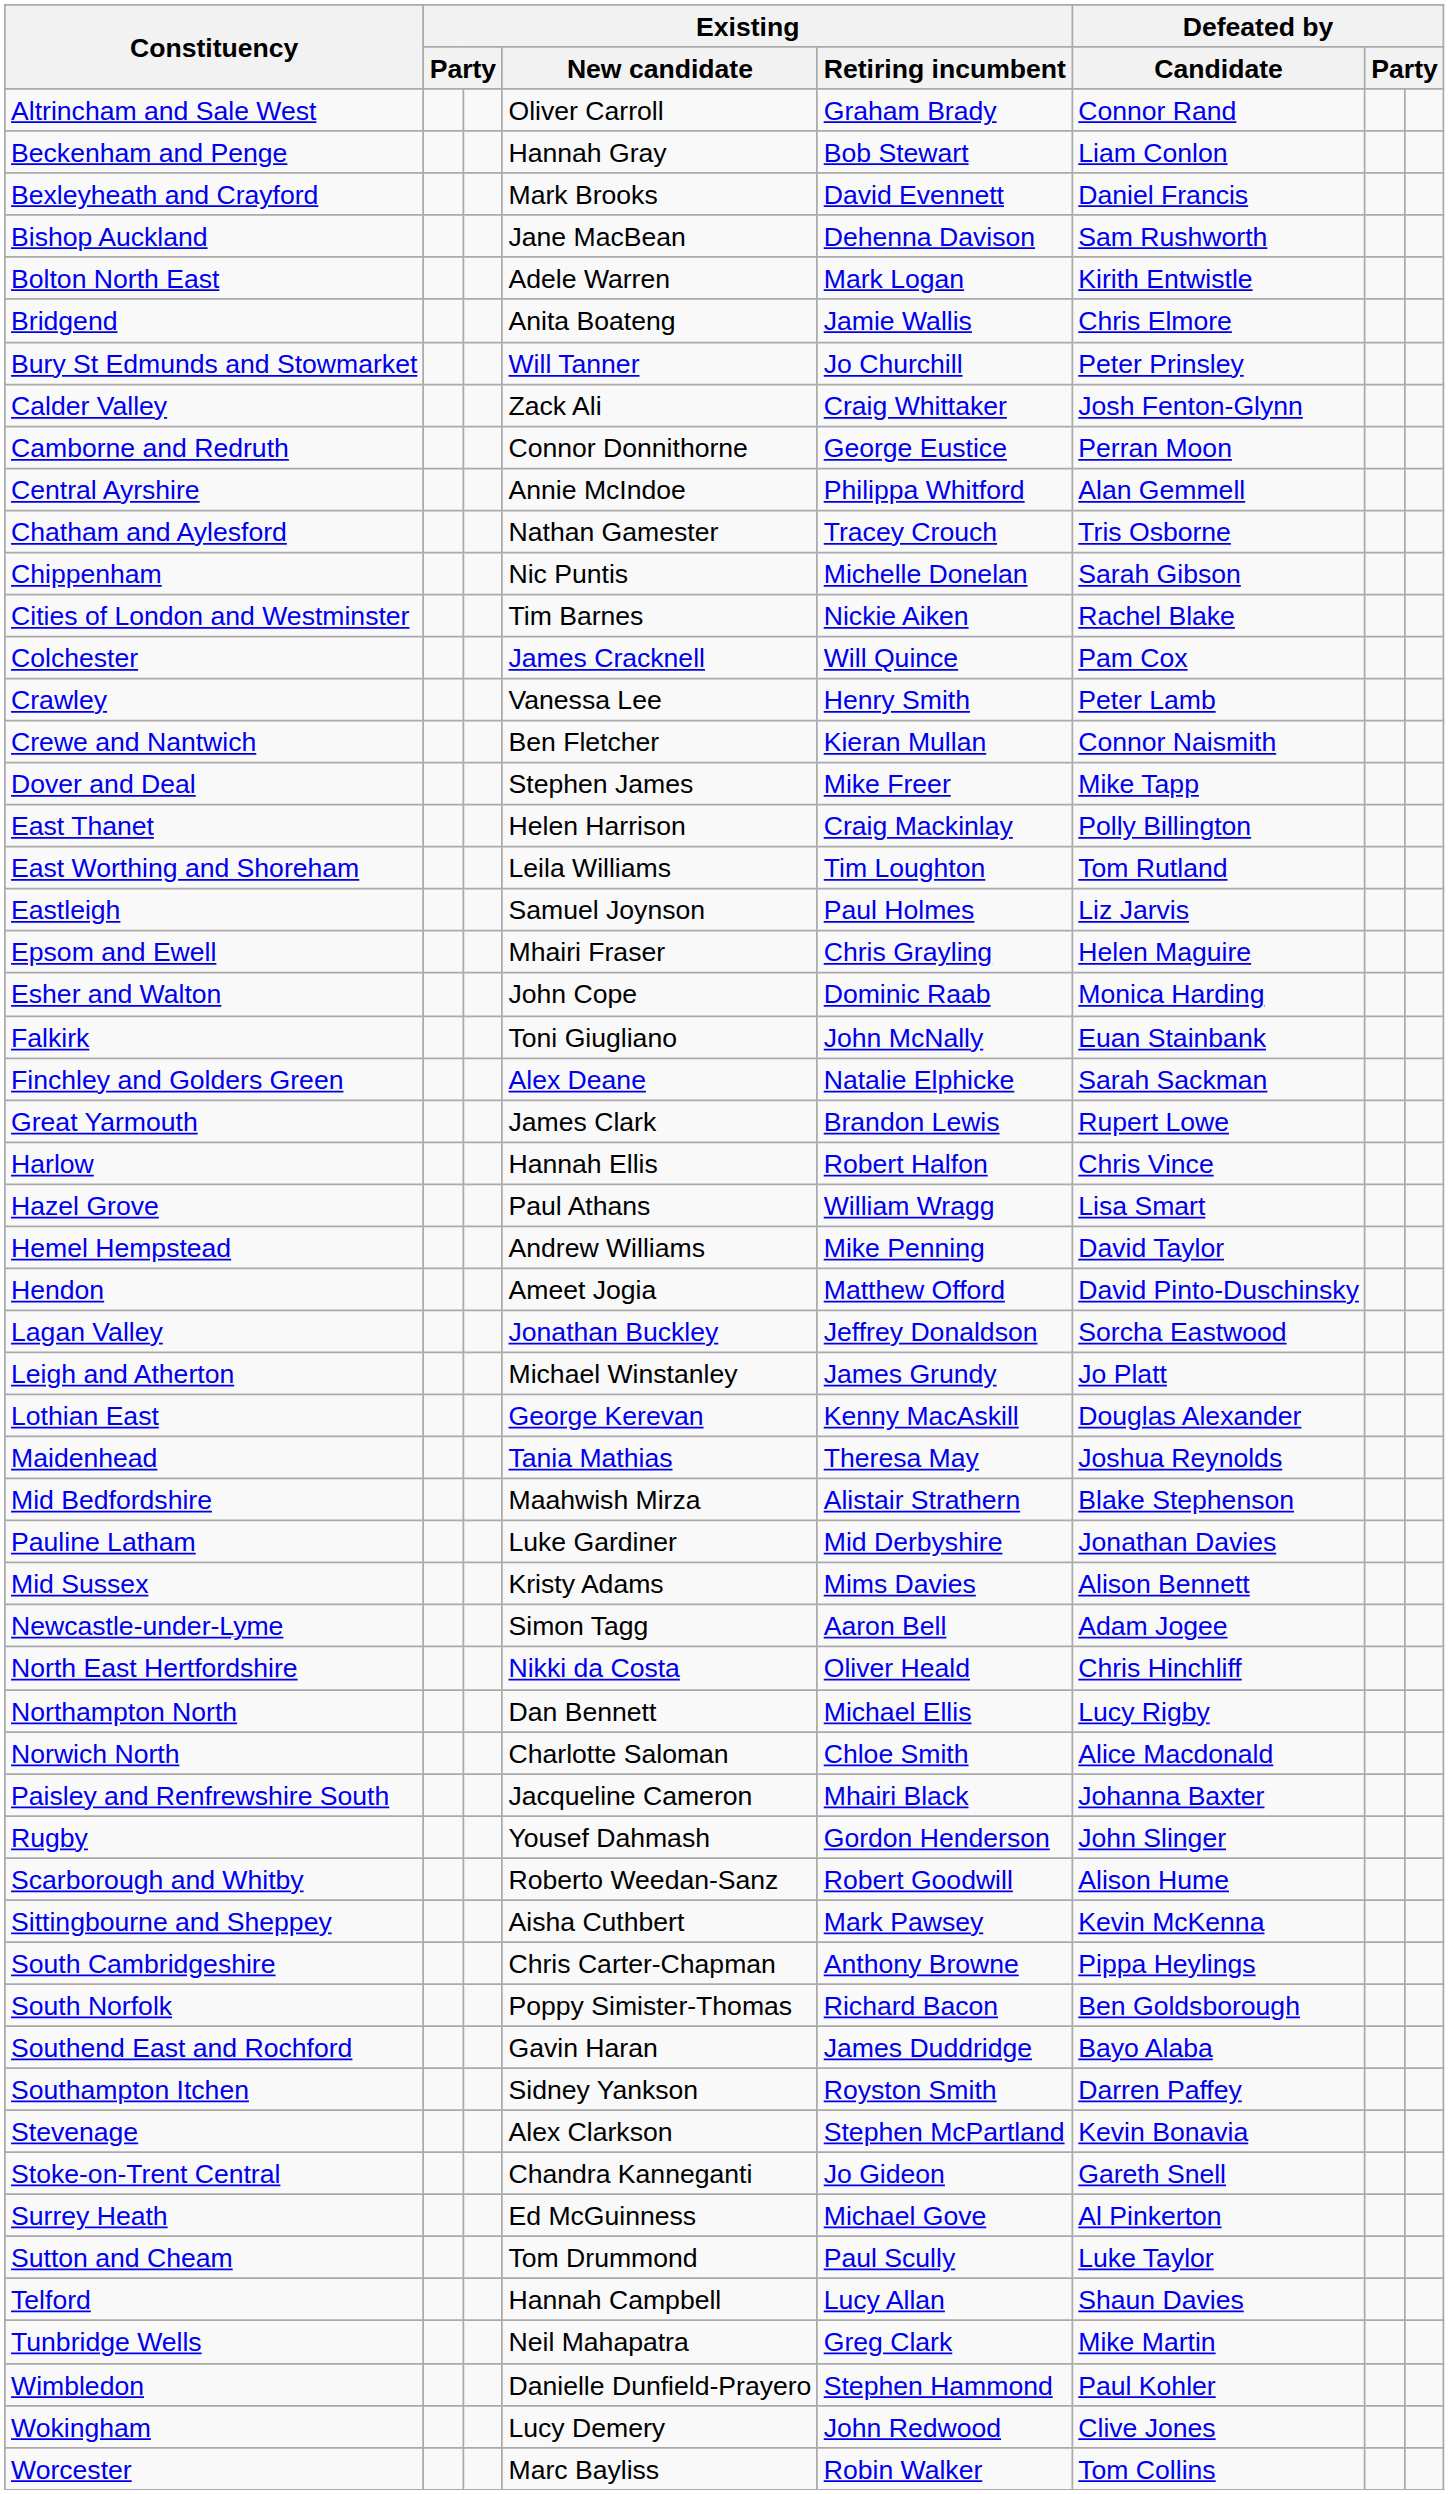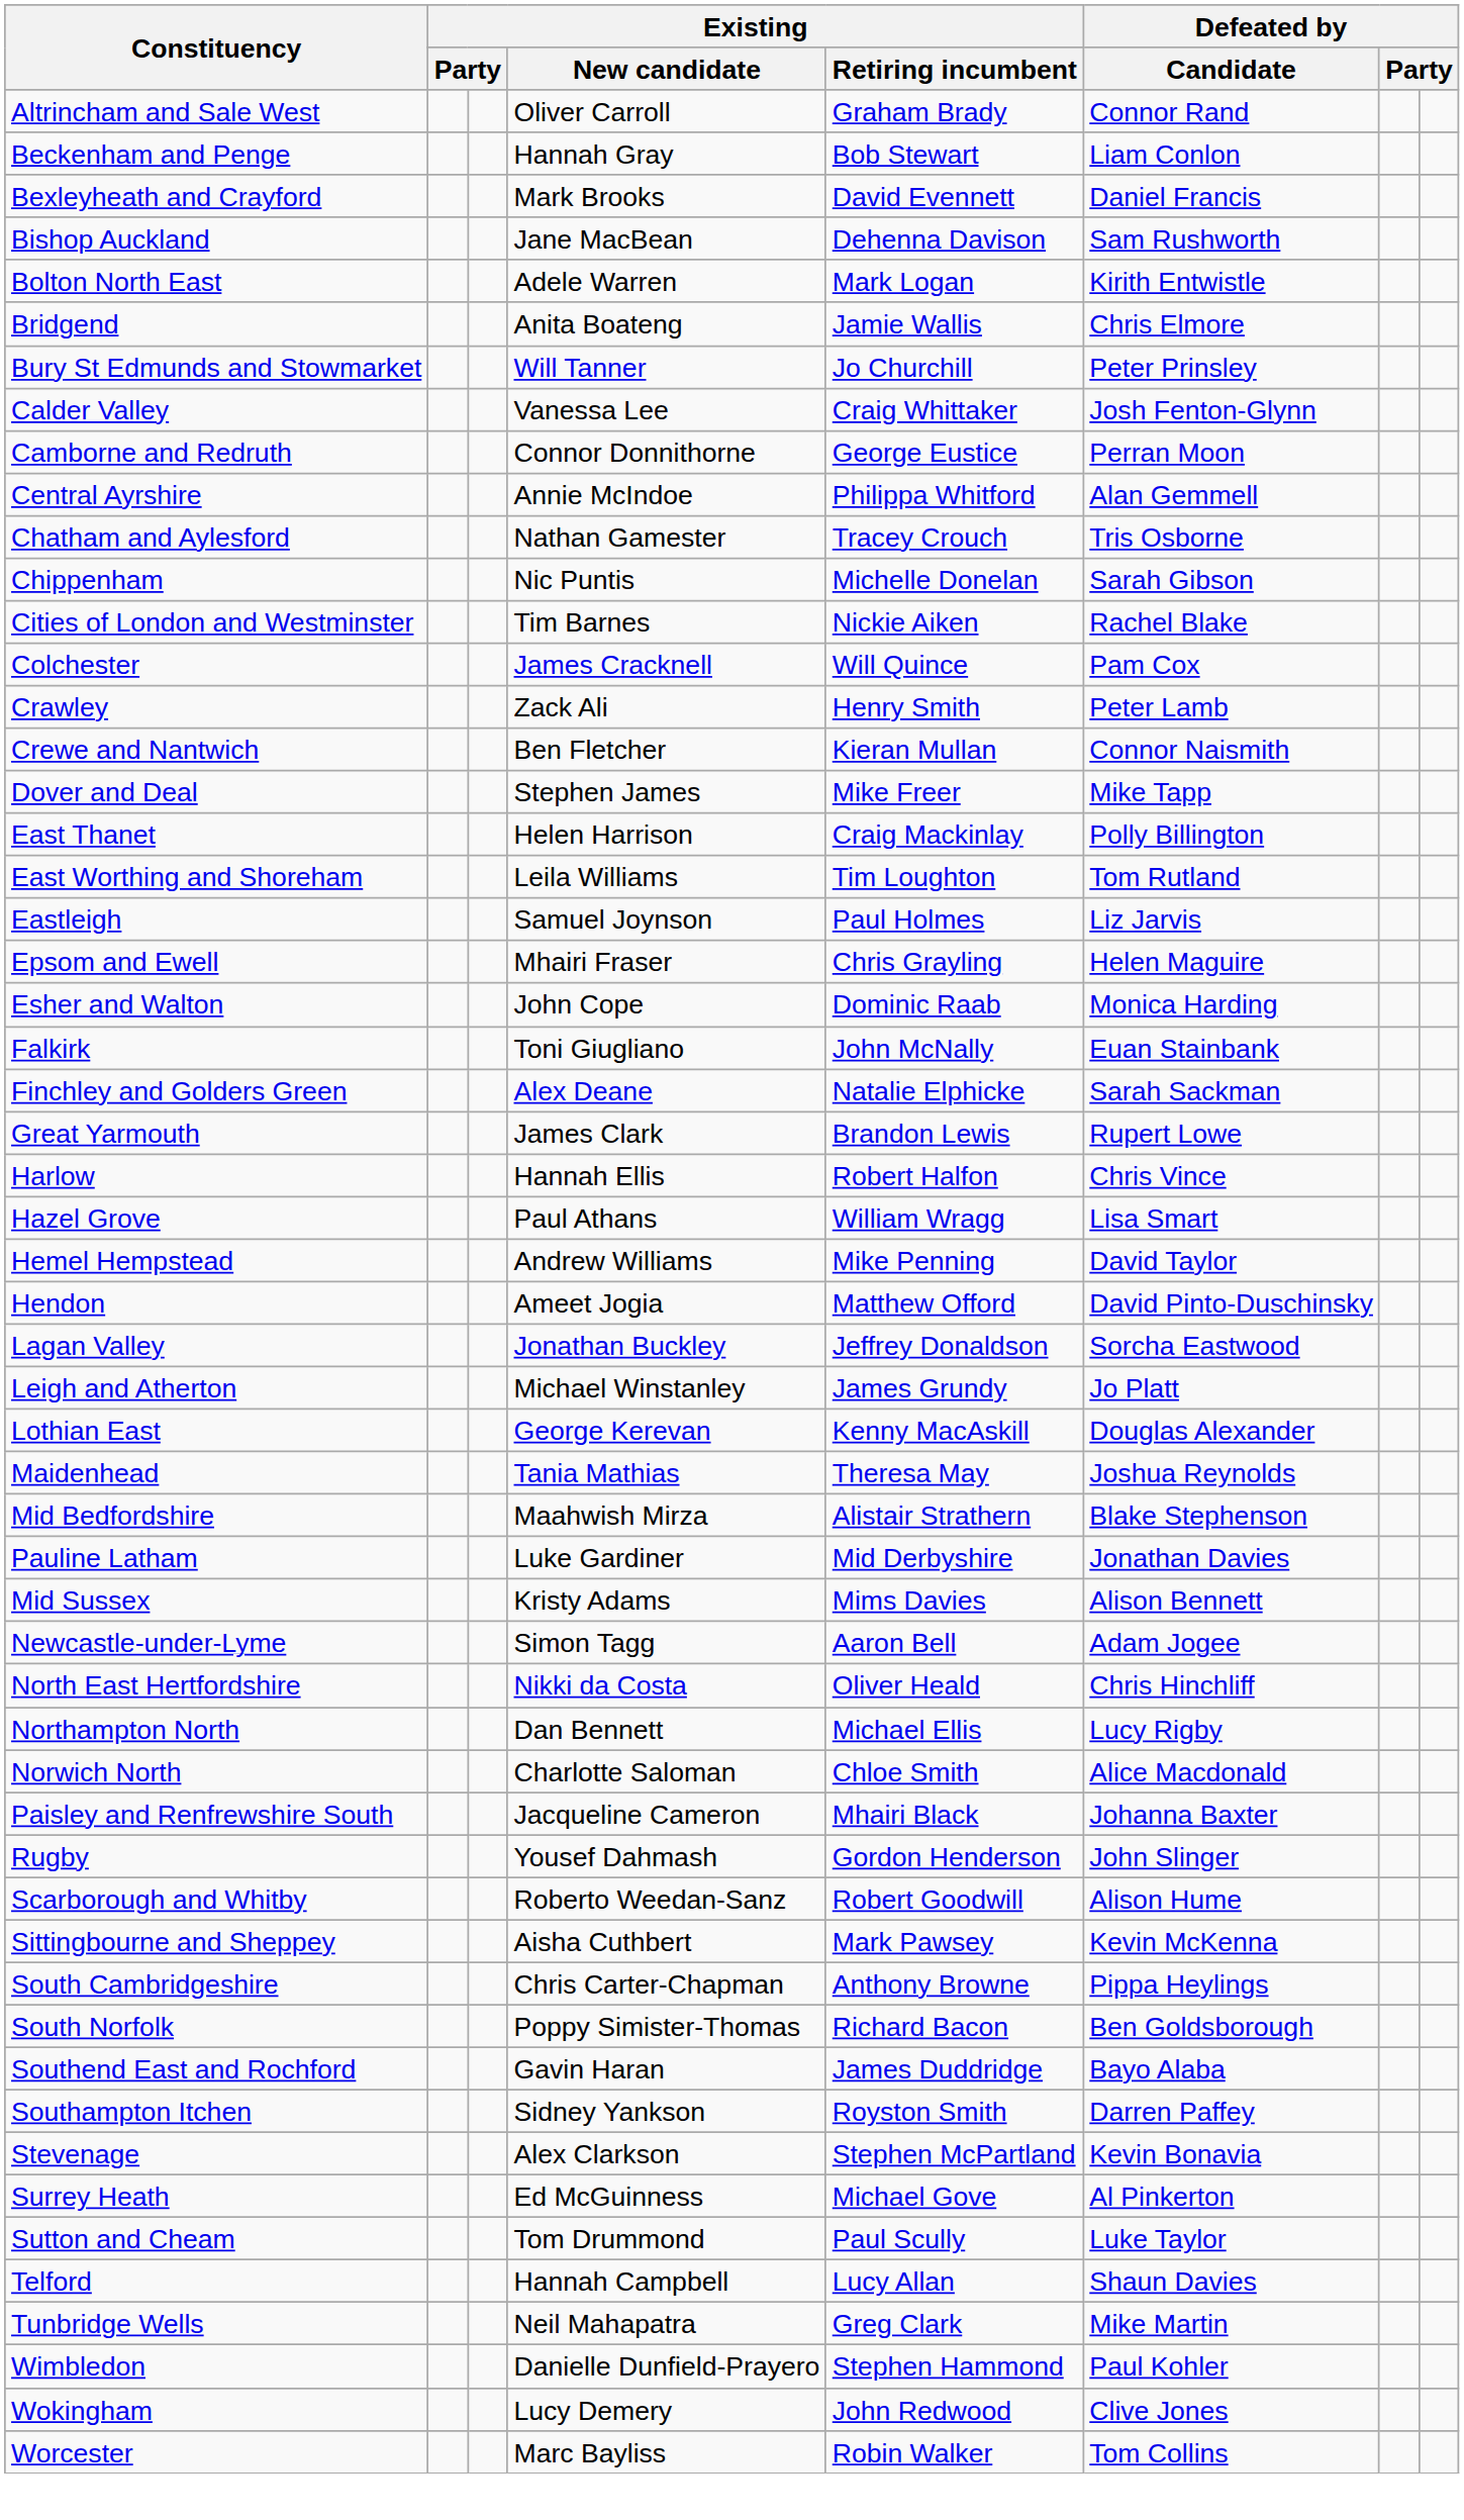Calder Valley | Existing / New candidate: Zack Ali -> Vanessa Lee
Crawley | Existing / New candidate: Vanessa Lee -> Zack Ali
- row: Stoke-on-Trent Central | Chandra Kanneganti | Jo Gideon | Gareth Snell
